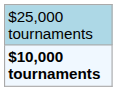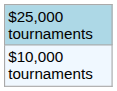row 2 | column 1: bold -> normal
